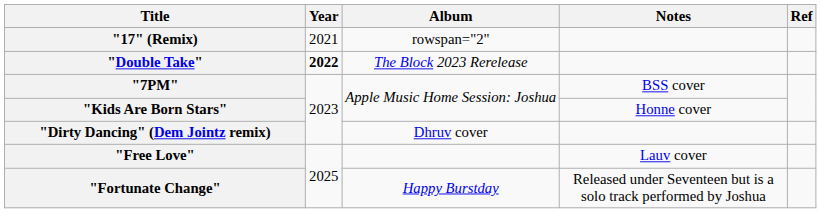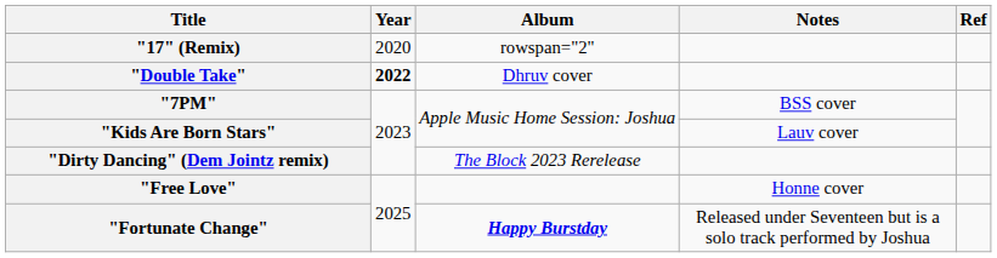"17" (Remix) | Year: 2021 -> 2020
"Double Take" | Album: The Block 2023 Rerelease -> Dhruv cover
"Kids Are Born Stars" | Notes: Honne cover -> Lauv cover
"Dirty Dancing" (Dem Jointz remix) | Album: Dhruv cover -> The Block 2023 Rerelease
"Free Love" | Notes: Lauv cover -> Honne cover
"Fortunate Change" | Album: normal -> bold
